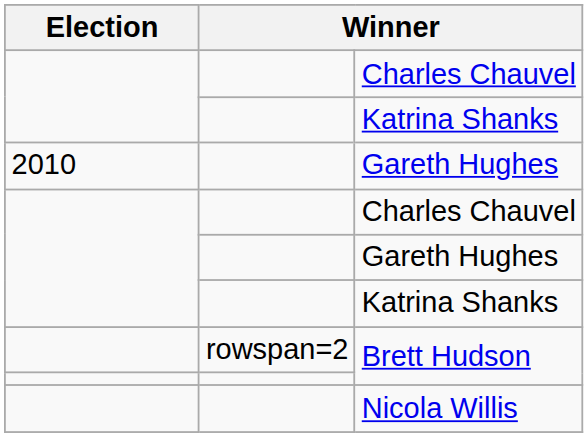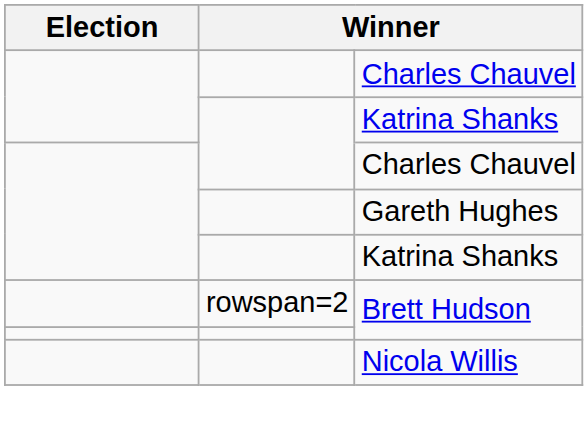- row: 2010 | Gareth Hughes
